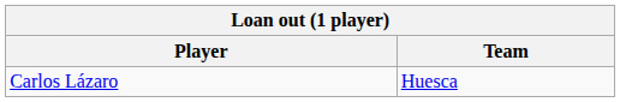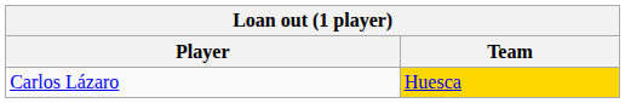Carlos Lázaro | Team: no background -> gold background
